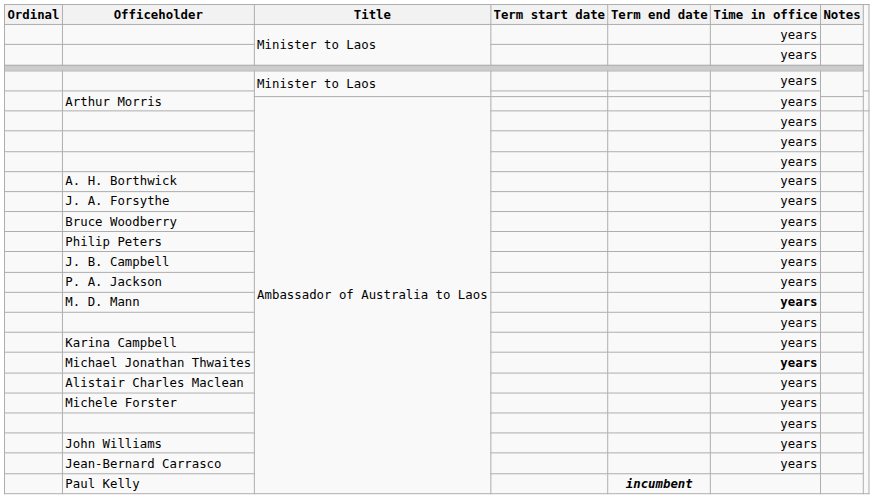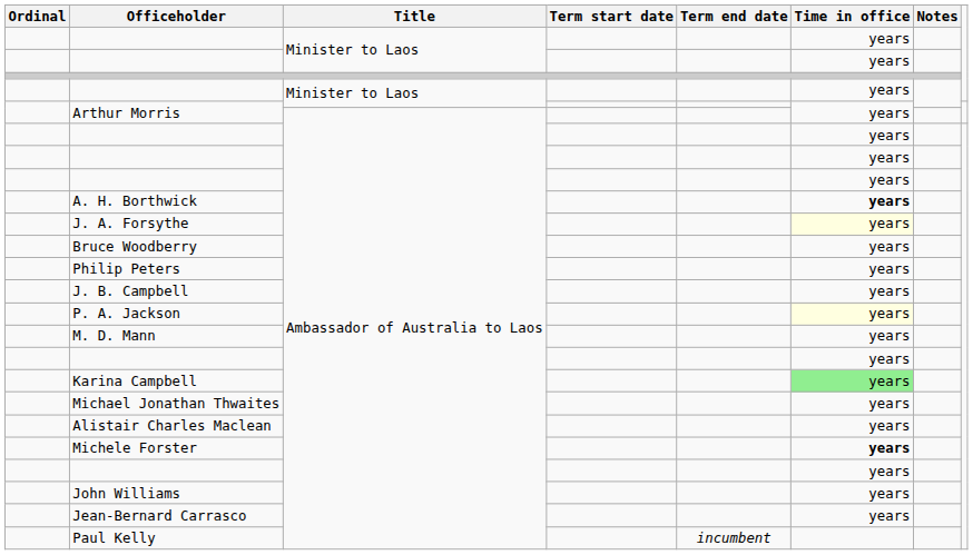A. H. Borthwick | Time in office: normal -> bold
J. A. Forsythe | Time in office: no background -> lightyellow background
P. A. Jackson | Time in office: no background -> lightyellow background
M. D. Mann | Time in office: bold -> normal
Karina Campbell | Time in office: no background -> lightgreen background
Michael Jonathan Thwaites | Time in office: bold -> normal
Michele Forster | Time in office: normal -> bold
Paul Kelly | Term end date: bold -> normal
